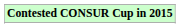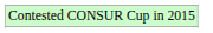row 1 | column 1: bold -> normal
